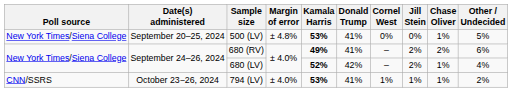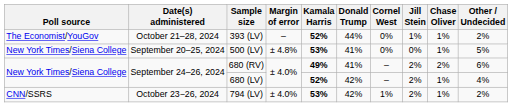+ row: The Economist/YouGov | October 21–28, 2024 | 393 (LV) | – | 52% | 44% | 0% | 1% | 1% | 2%
794 (LV) | Donald Trump: 41% -> 42%
794 (LV) | Jill Stein: 1% -> 2%
